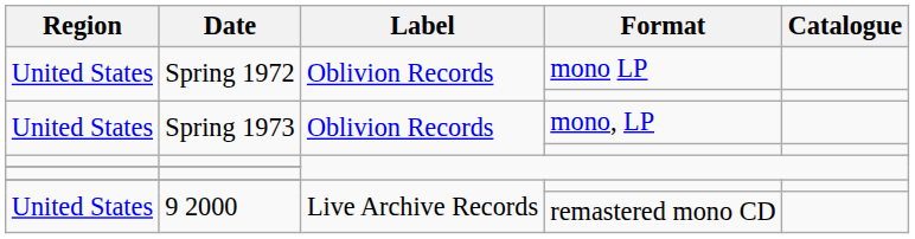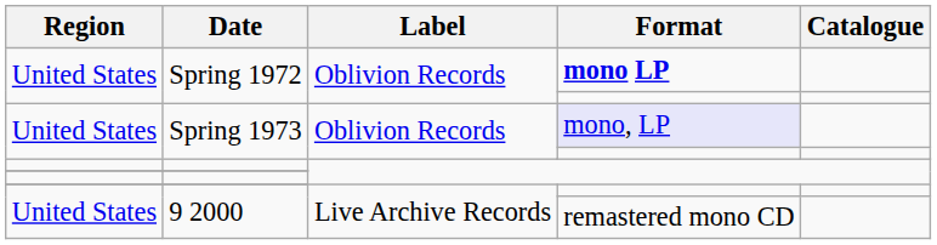Spring 1972 / mono LP | Format: normal -> bold
Spring 1973 / mono, LP | Format: no background -> lavender background
